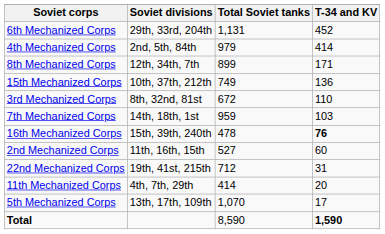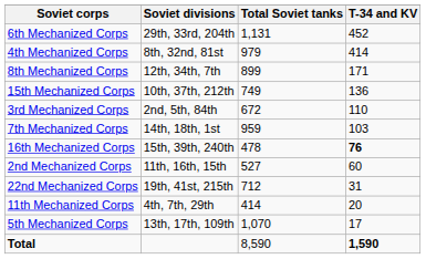4th Mechanized Corps | Soviet divisions: 2nd, 5th, 84th -> 8th, 32nd, 81st
3rd Mechanized Corps | Soviet divisions: 8th, 32nd, 81st -> 2nd, 5th, 84th
